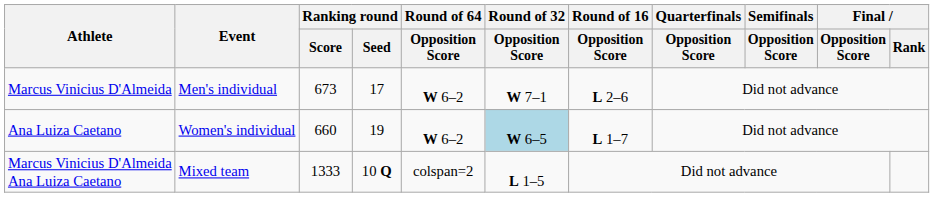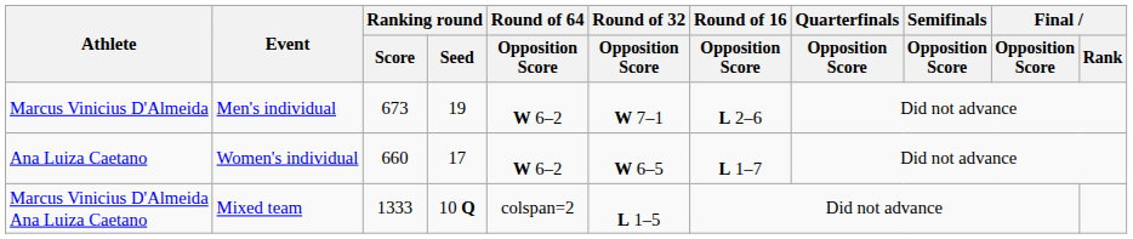Marcus Vinicius D'Almeida | Ranking round / Seed: 17 -> 19
Ana Luiza Caetano | Ranking round / Seed: 19 -> 17
Ana Luiza Caetano | Round of 32 / Opposition Score: lightblue background -> no background
